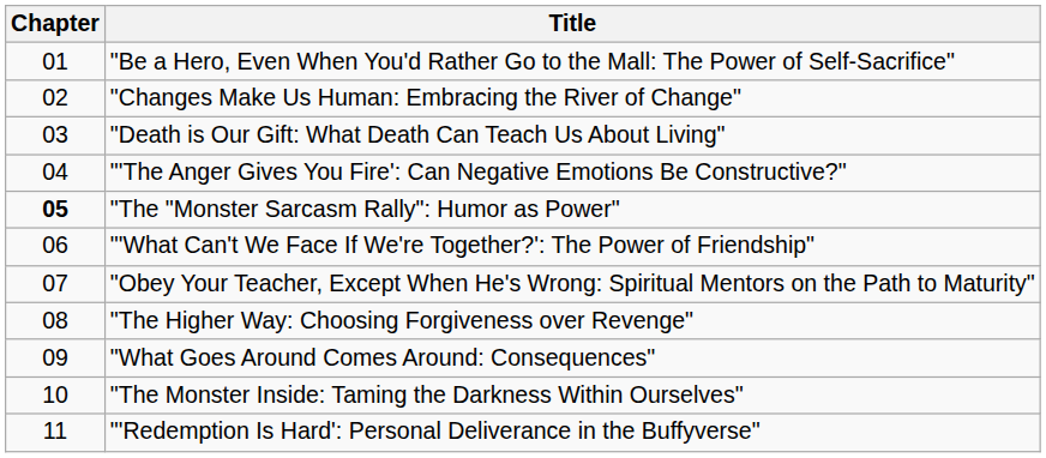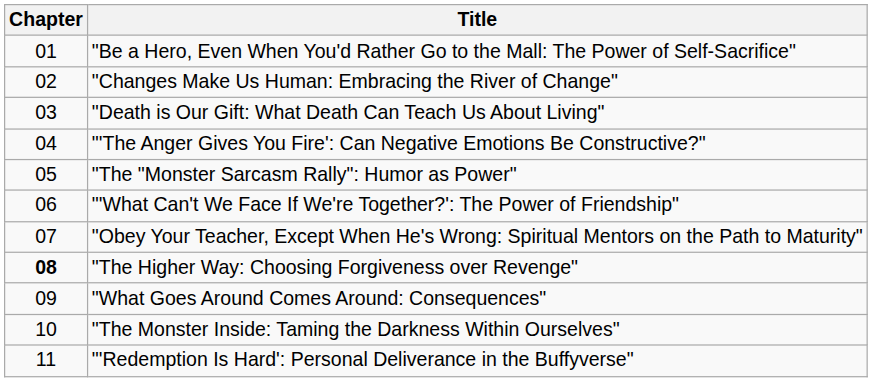"The "Monster Sarcasm Rally": Humor as Power" | Chapter: bold -> normal
"The Higher Way: Choosing Forgiveness over Revenge" | Chapter: normal -> bold
